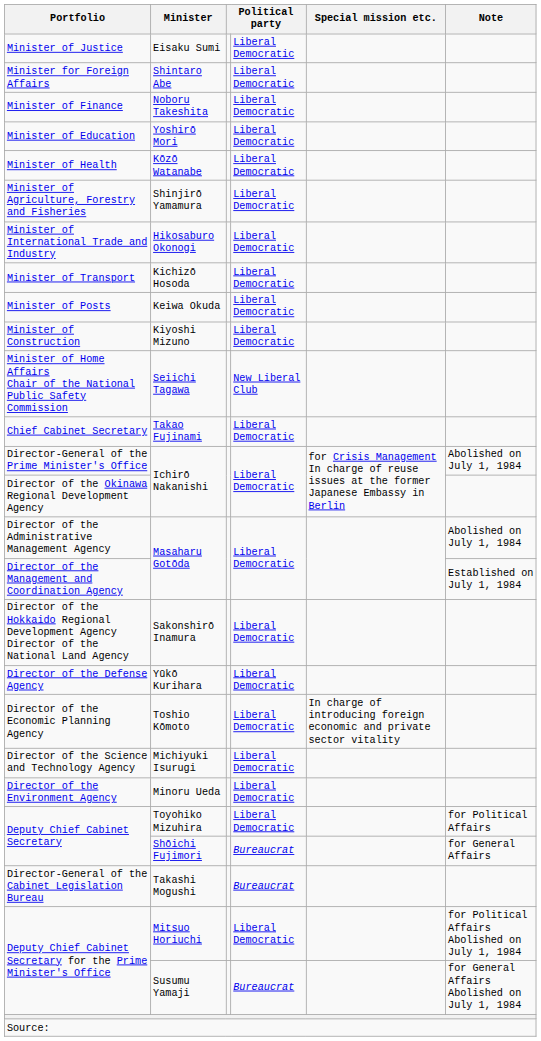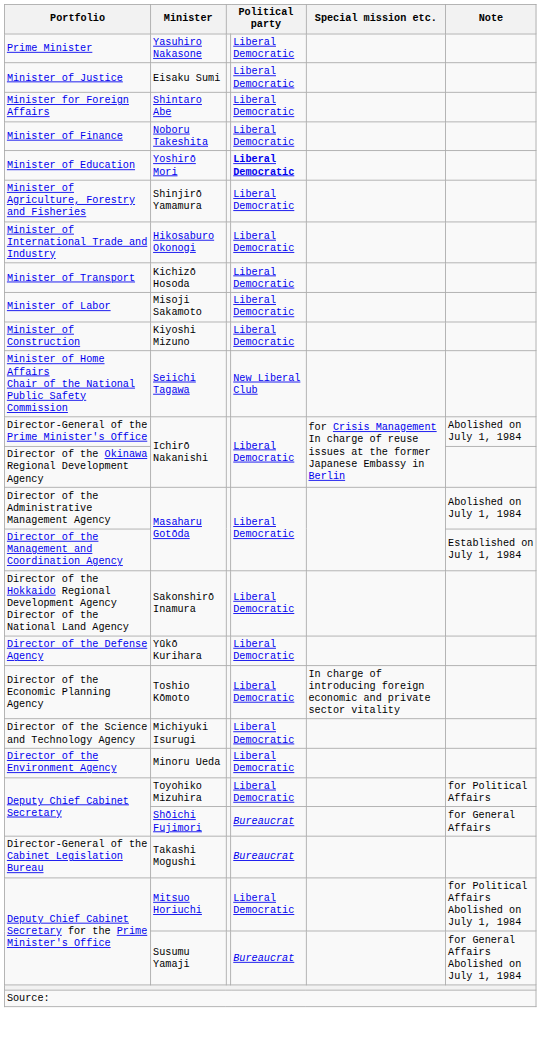+ row: Prime Minister | Yasuhiro Nakasone | Liberal Democratic
Minister of Education | column 4: normal -> bold
- row: Minister of Health | Kōzō Watanabe | Liberal Democratic
- row: Minister of Posts | Keiwa Okuda | Liberal Democratic
+ row: Minister of Labor | Misoji Sakamoto | Liberal Democratic
- row: Chief Cabinet Secretary | Takao Fujinami | Liberal Democratic
